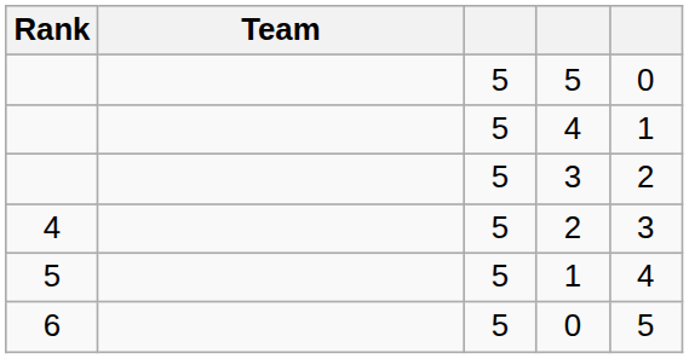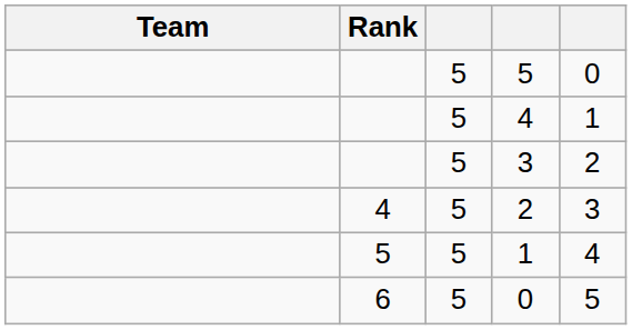columns swapped: Rank <-> Team
